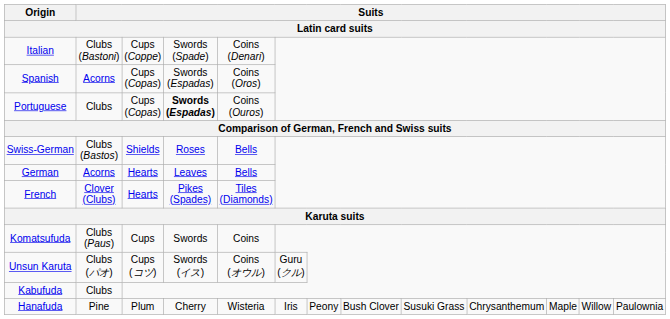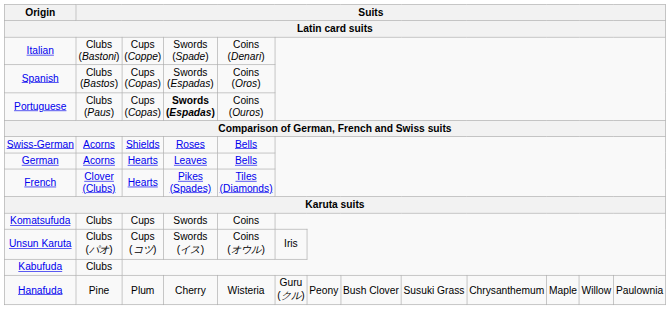Spanish | column 2: Acorns -> Clubs (Bastos)
Portuguese | column 2: Clubs -> Clubs (Paus)
Swiss-German | column 2: Clubs (Bastos) -> Acorns
Komatsufuda | column 2: Clubs (Paus) -> Clubs
Unsun Karuta | column 6: Guru (クル) -> Iris
Hanafuda | column 6: Iris -> Guru (クル)
